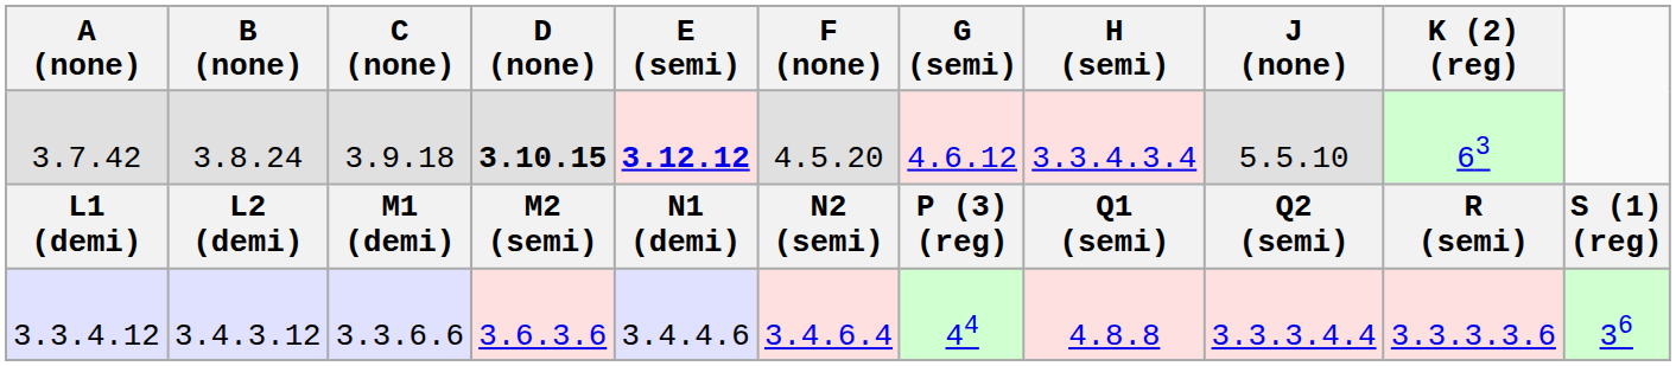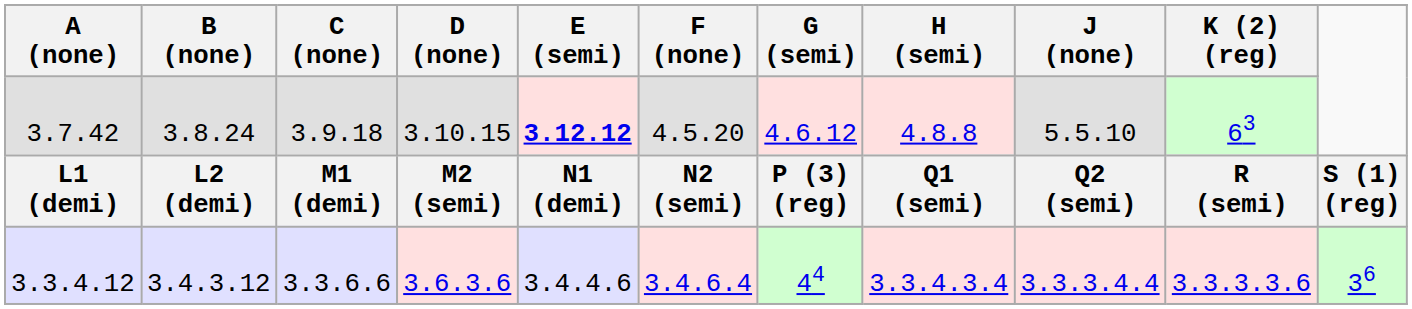3.7.42 | D (none): bold -> normal
3.7.42 | H (semi): 3.3.4.3.4 -> 4.8.8
3.3.4.12 | H (semi): 4.8.8 -> 3.3.4.3.4
